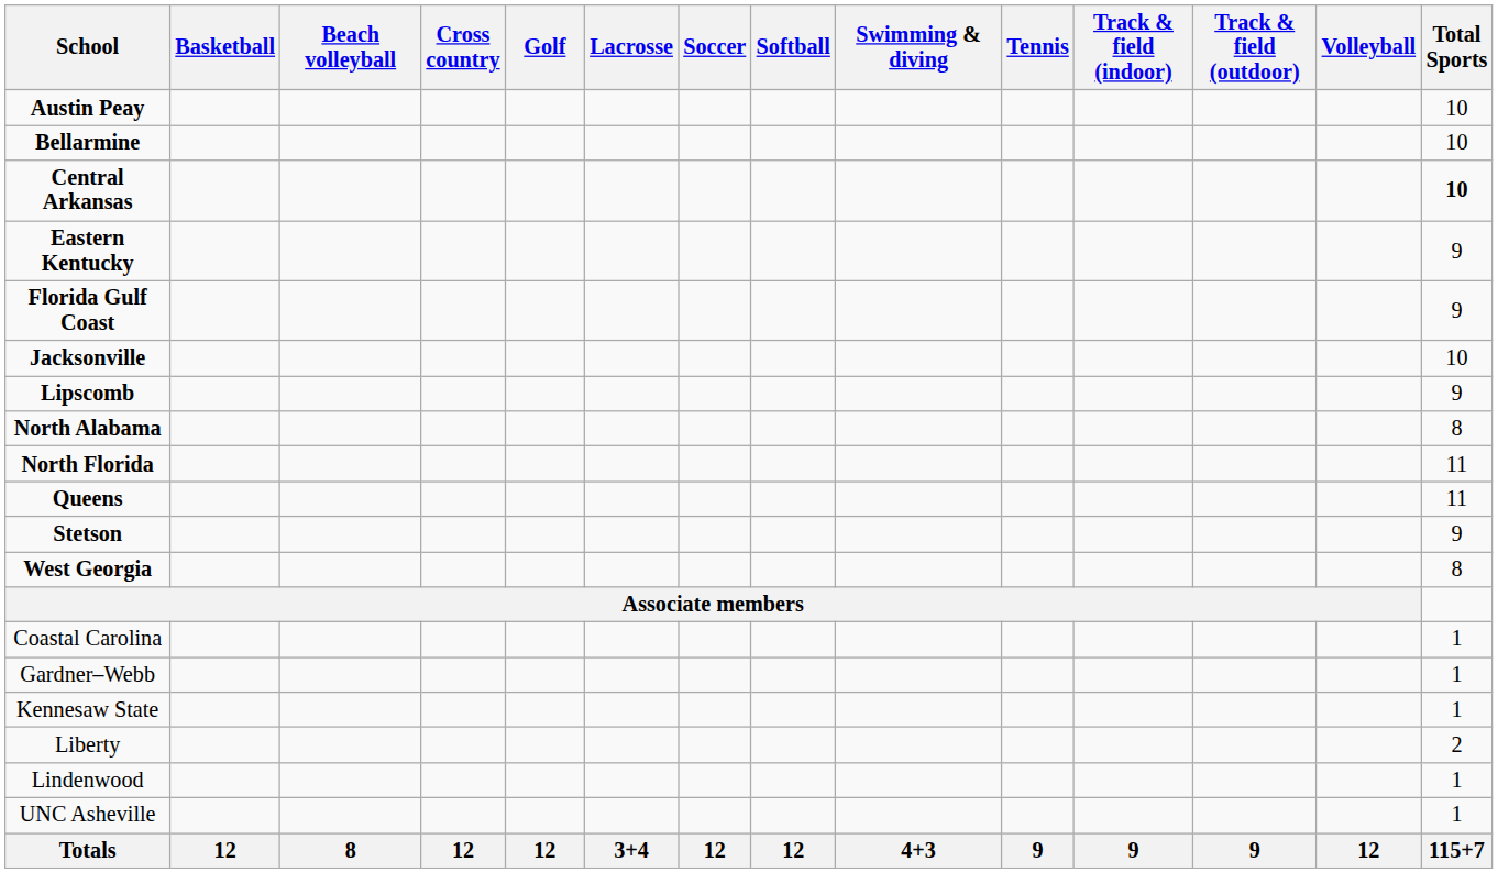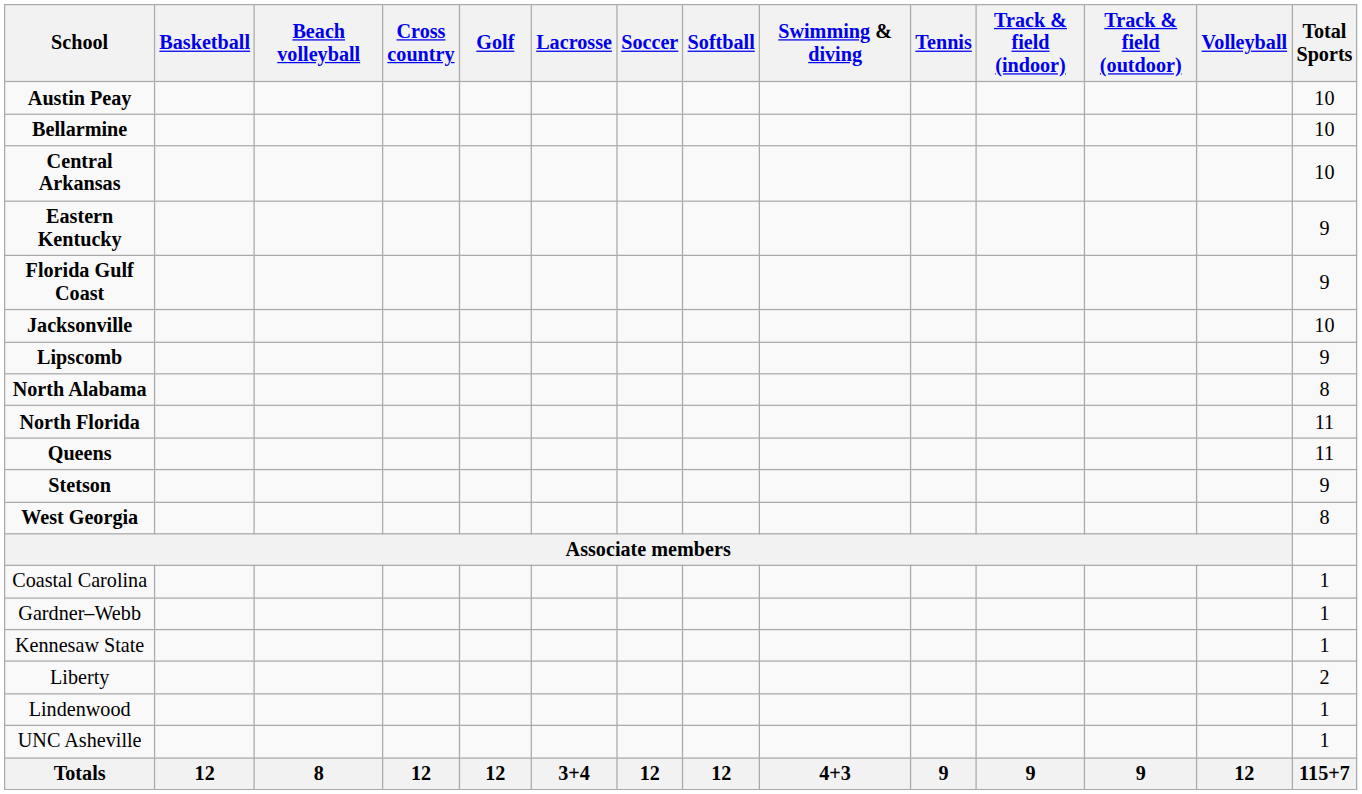Central Arkansas | Total Sports: bold -> normal
